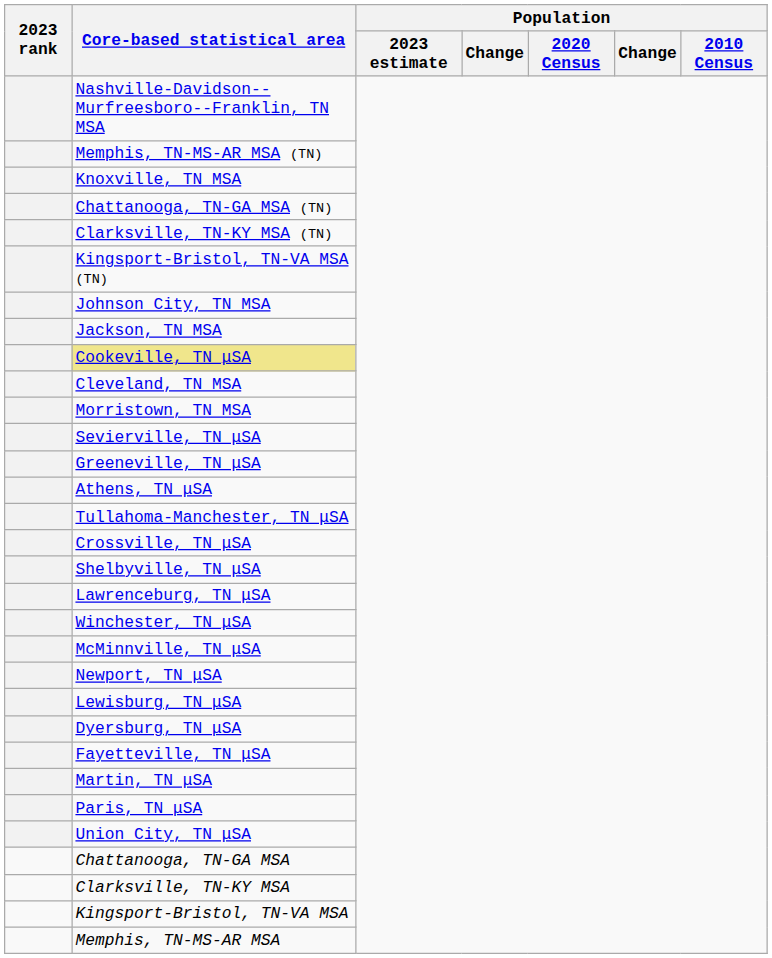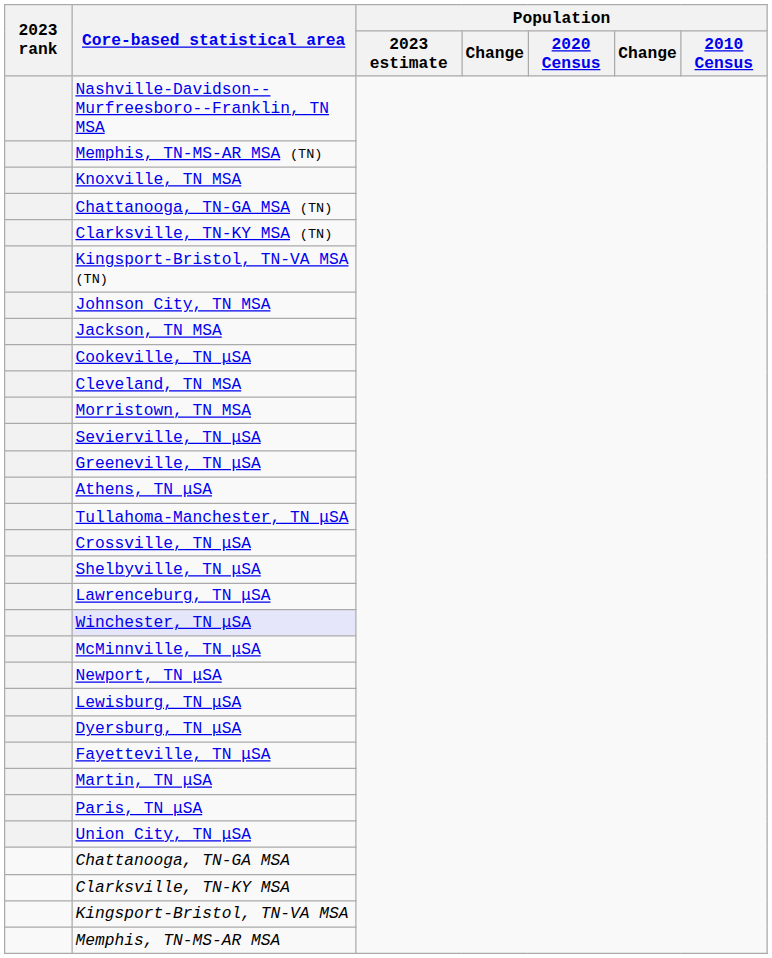Cookeville, TN μSA | Core-based statistical area: khaki background -> no background
Winchester, TN μSA | Core-based statistical area: no background -> lavender background
